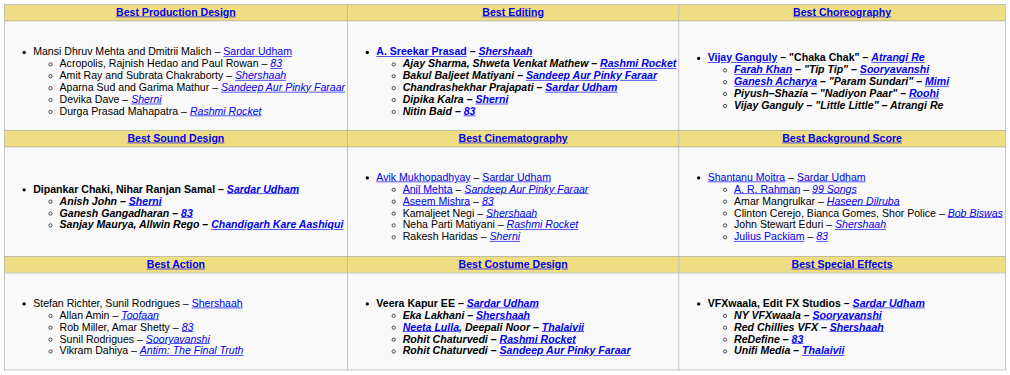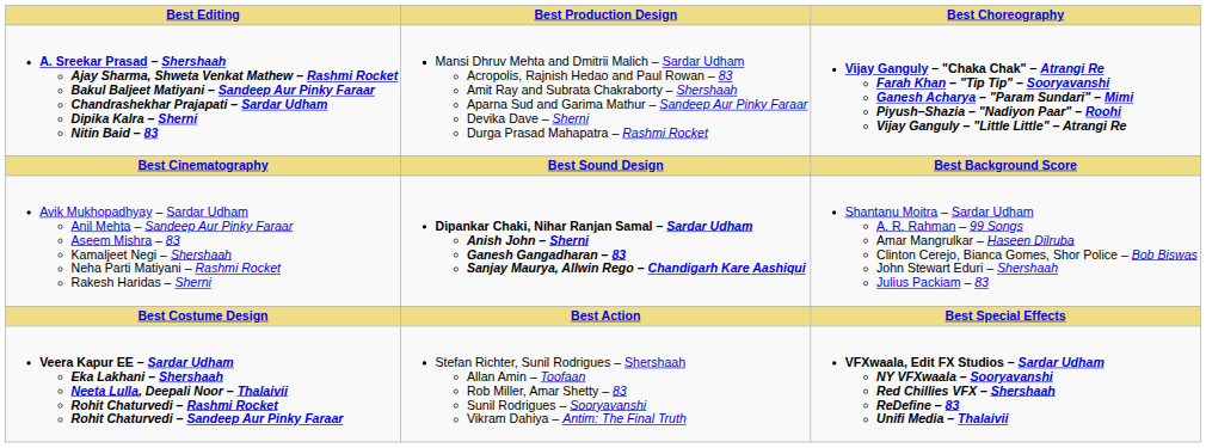columns swapped: Best Editing <-> Best Production Design
